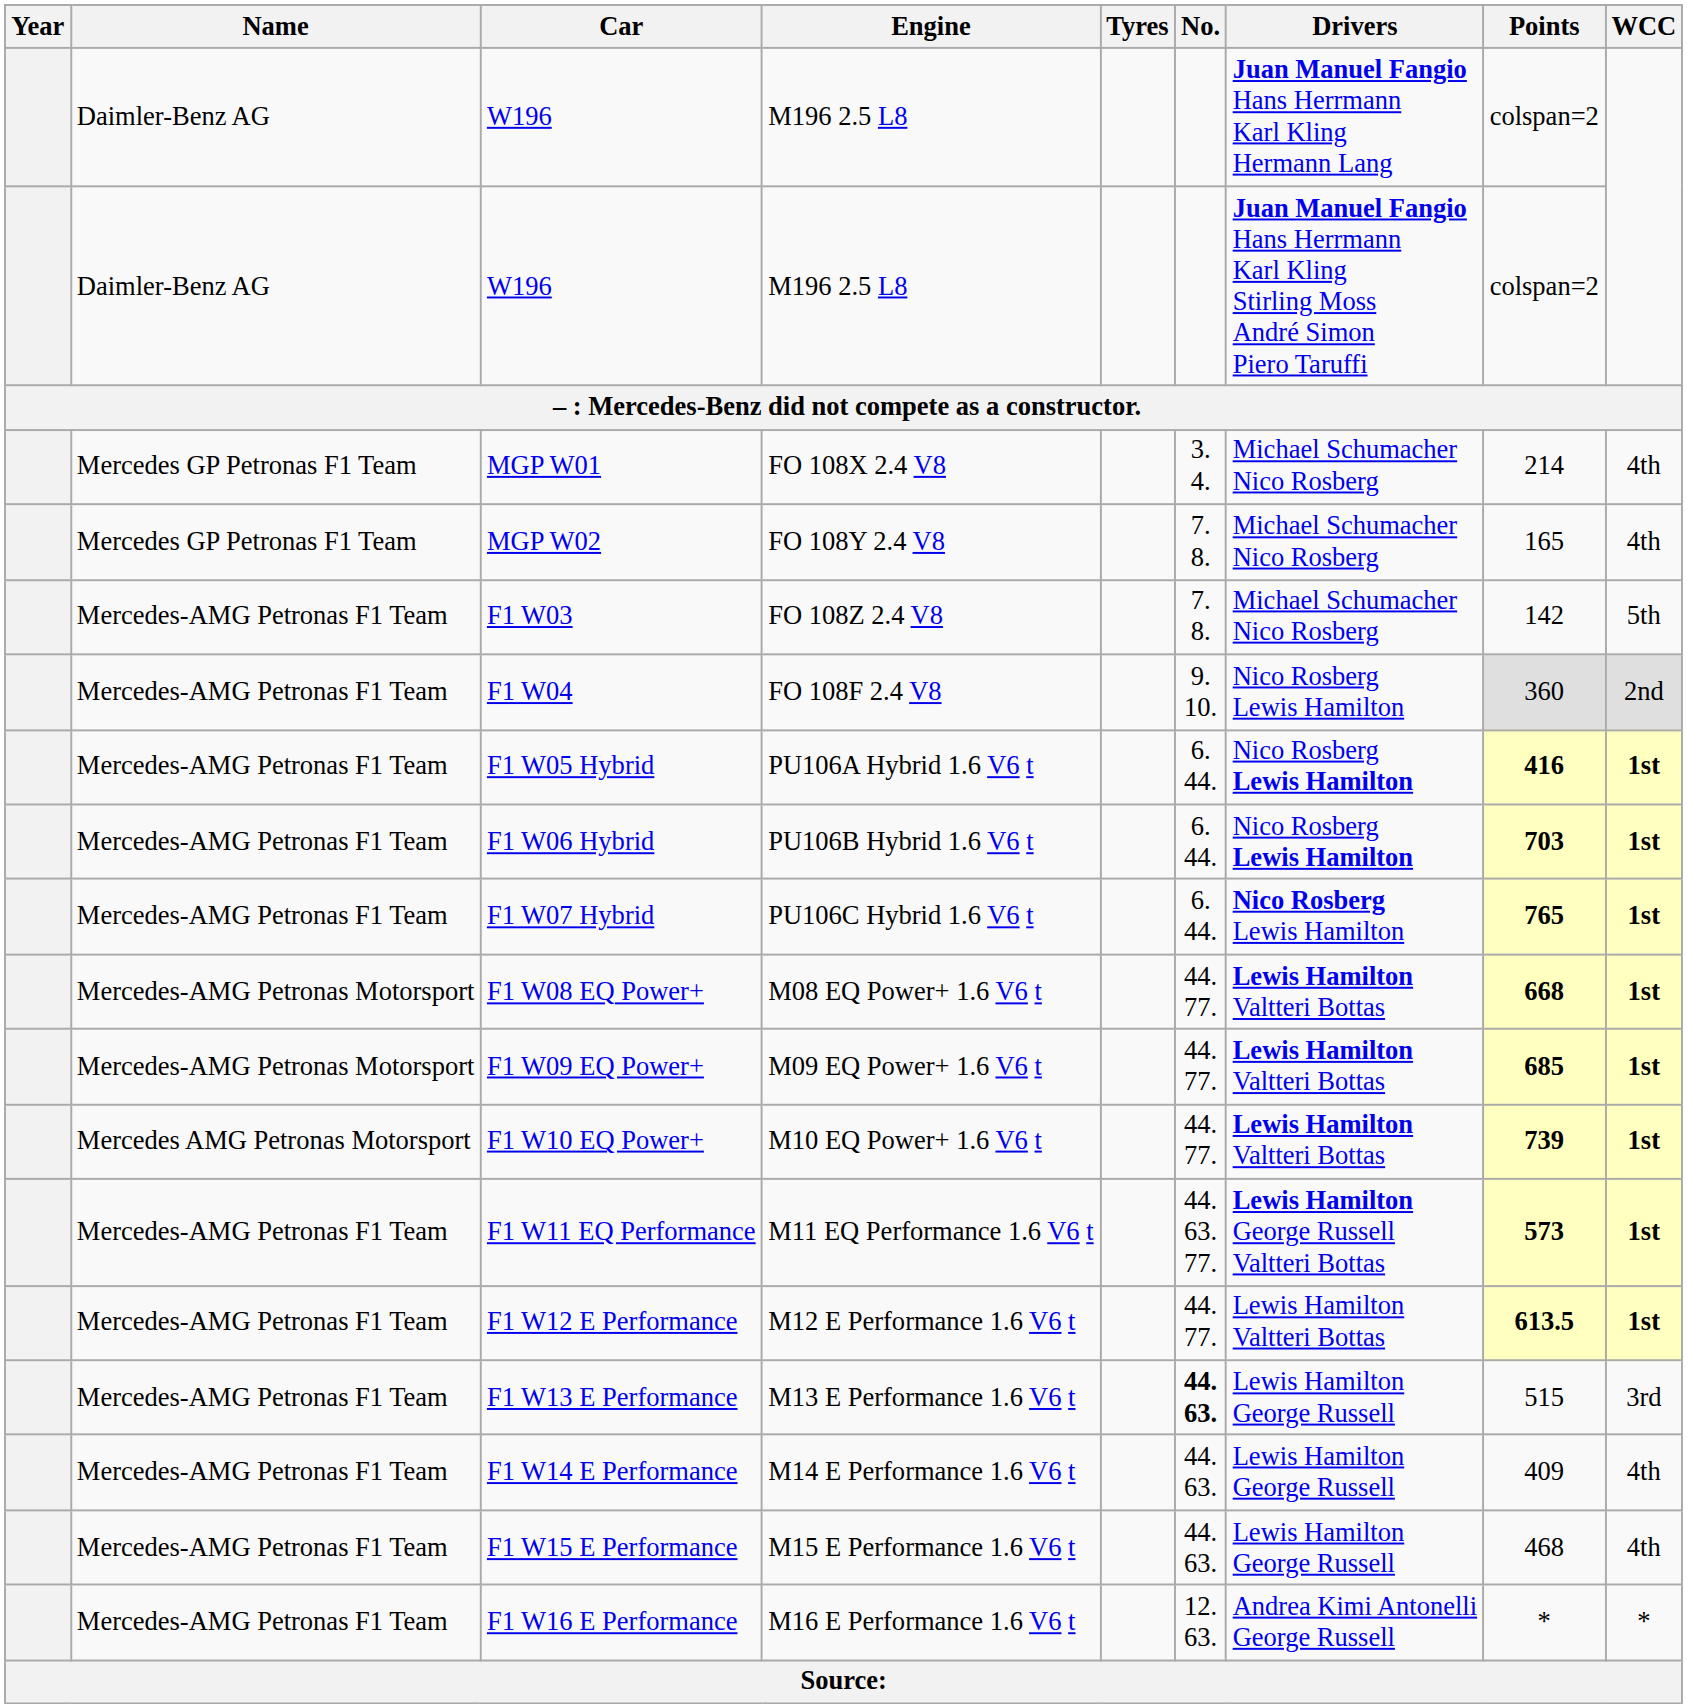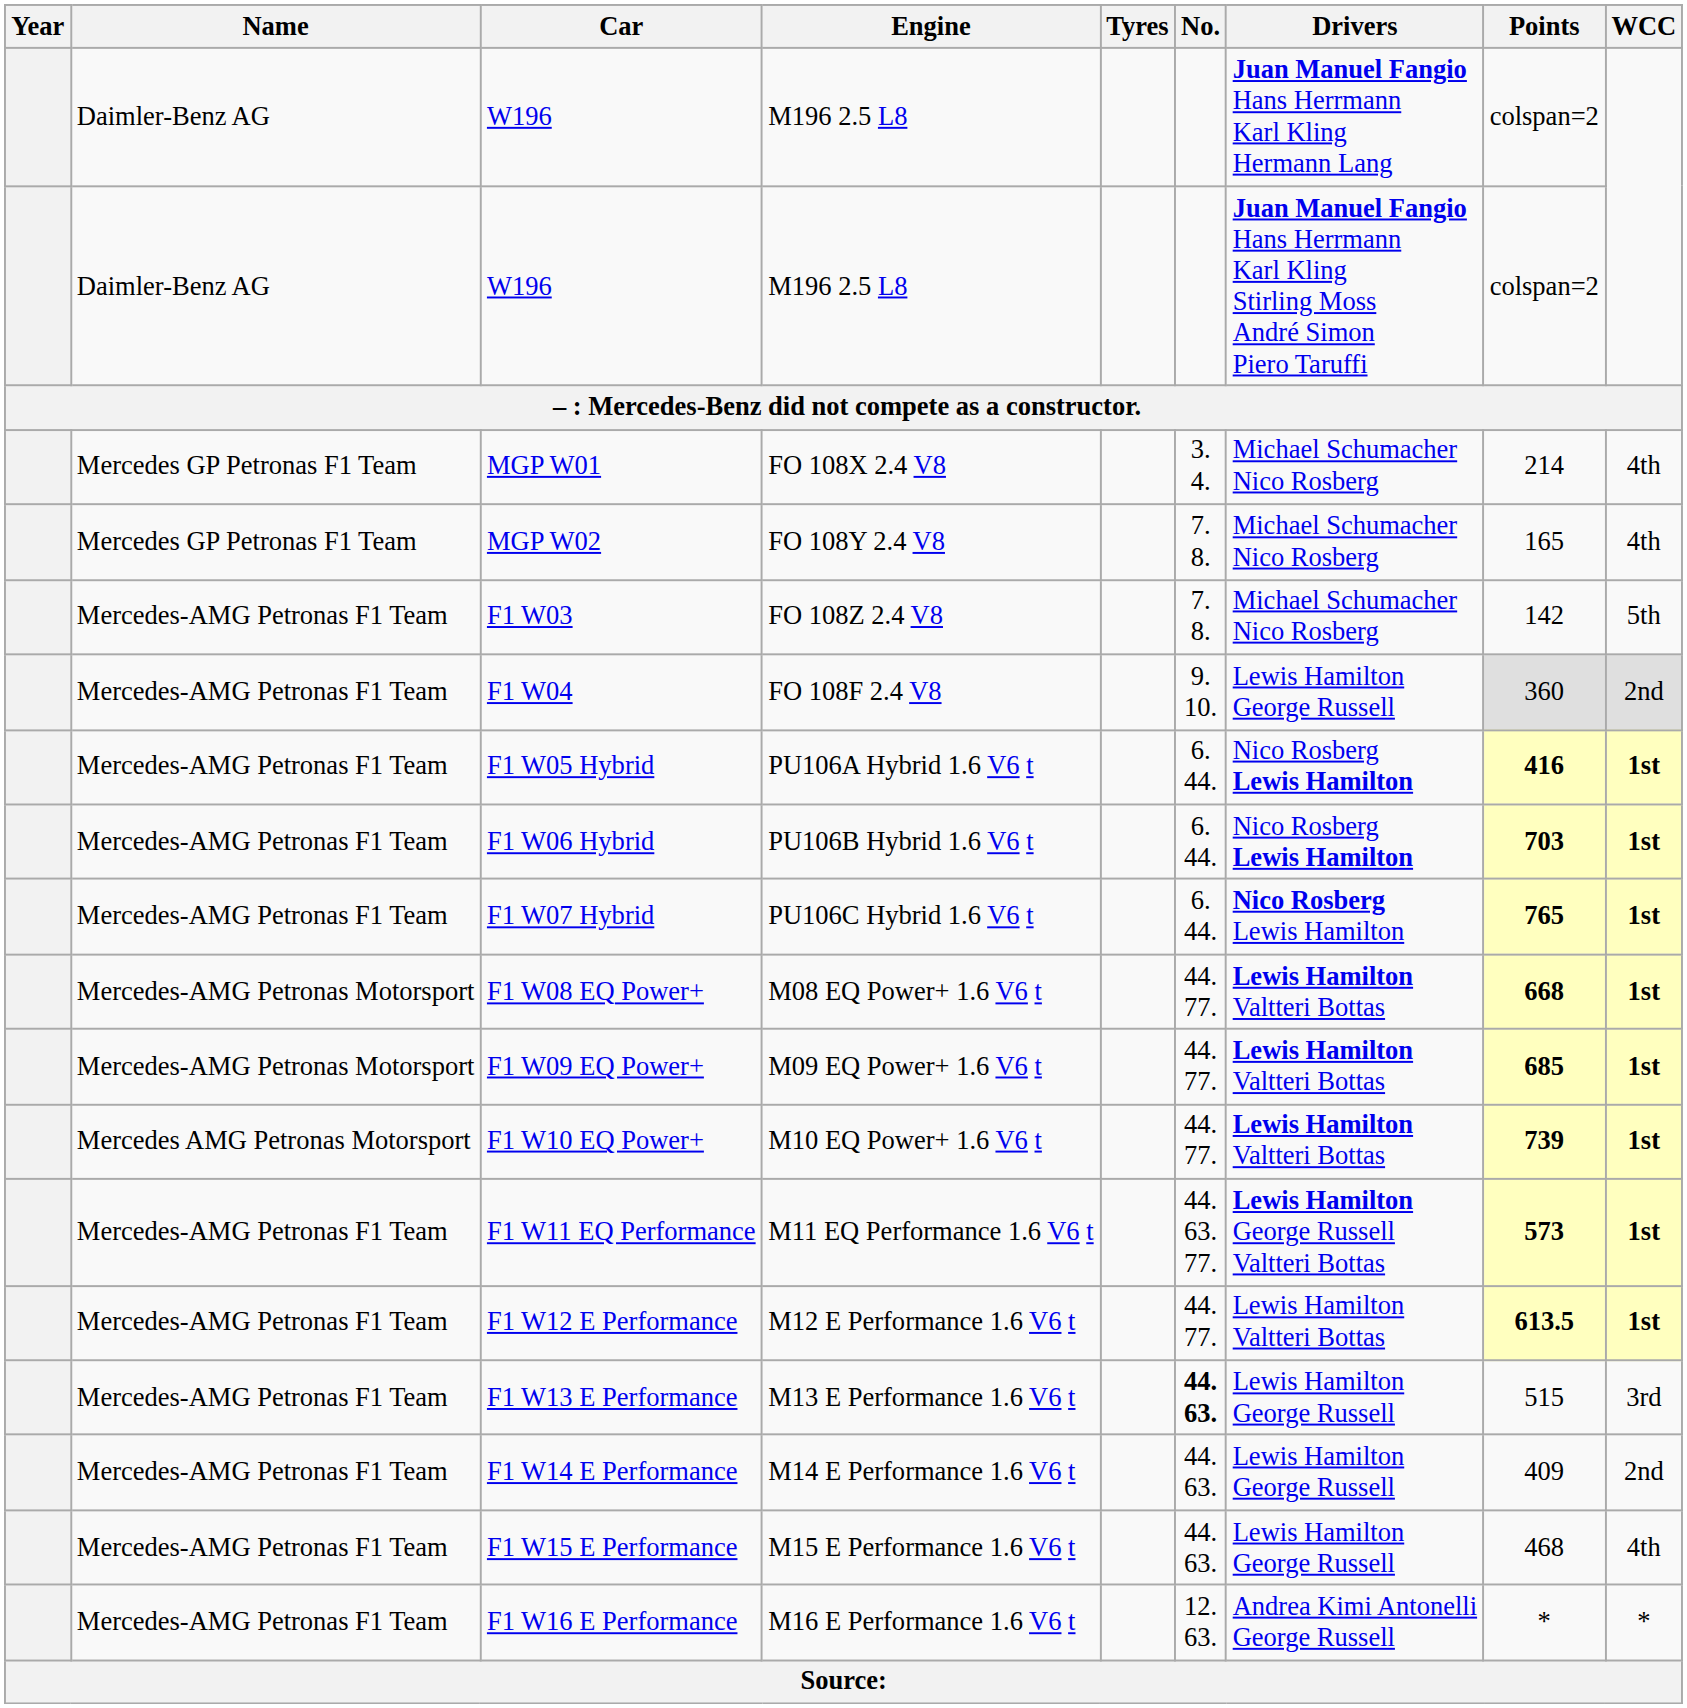F1 W04 | Drivers: Nico Rosberg Lewis Hamilton -> Lewis Hamilton George Russell
F1 W14 E Performance | WCC: 4th -> 2nd
